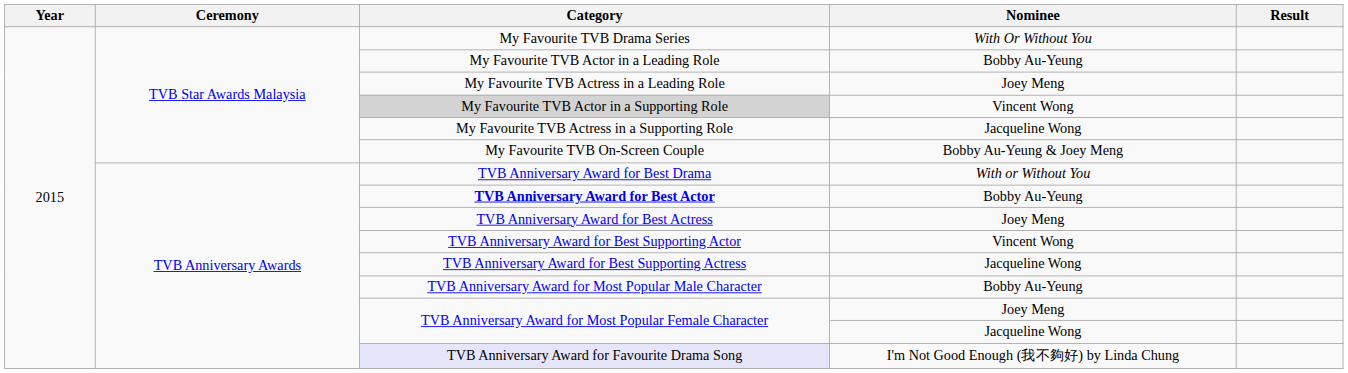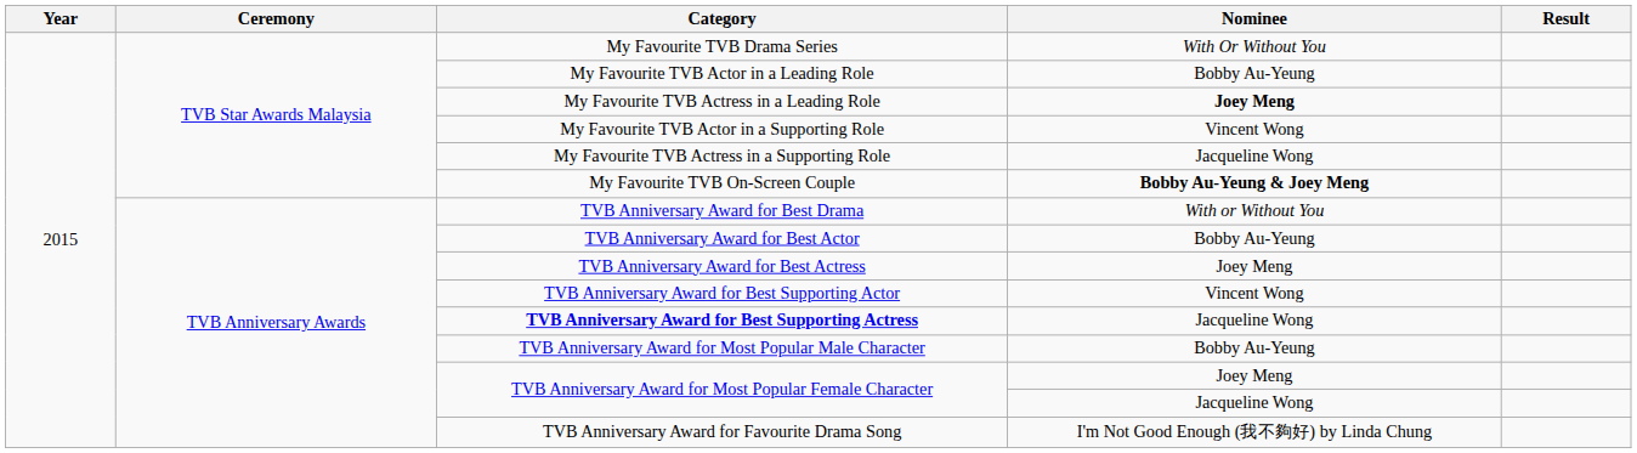My Favourite TVB Actress in a Leading Role | Nominee: normal -> bold
My Favourite TVB Actor in a Supporting Role | Category: lightgrey background -> no background
My Favourite TVB On-Screen Couple | Nominee: normal -> bold
TVB Anniversary Award for Best Actor | Category: bold -> normal
TVB Anniversary Award for Best Supporting Actress | Category: normal -> bold
TVB Anniversary Award for Favourite Drama Song | Category: lavender background -> no background
